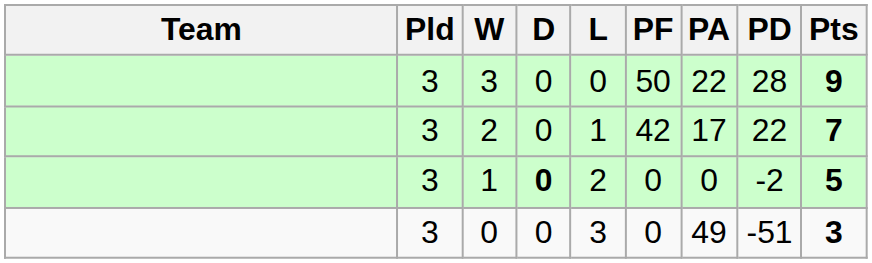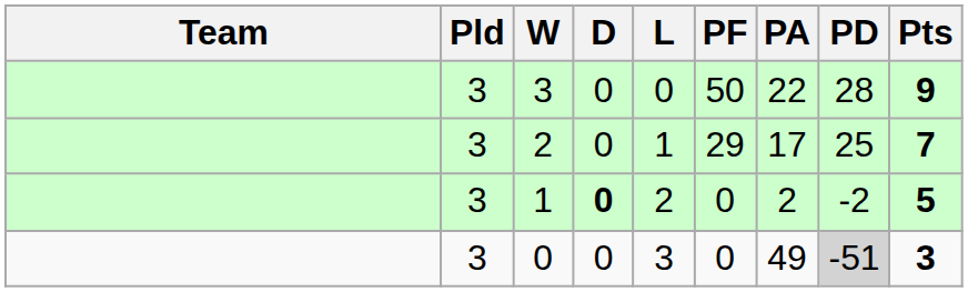row 3 | PF: 42 -> 29
row 3 | PD: 22 -> 25
row 4 | PA: 0 -> 2
row 5 | PD: no background -> lightgrey background
